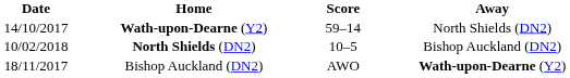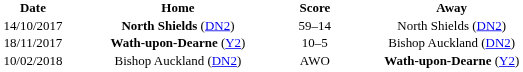row 2 | Home: Wath-upon-Dearne (Y2) -> North Shields (DN2)
row 3 | Date: 10/02/2018 -> 18/11/2017
row 3 | Home: North Shields (DN2) -> Wath-upon-Dearne (Y2)
row 4 | Date: 18/11/2017 -> 10/02/2018
